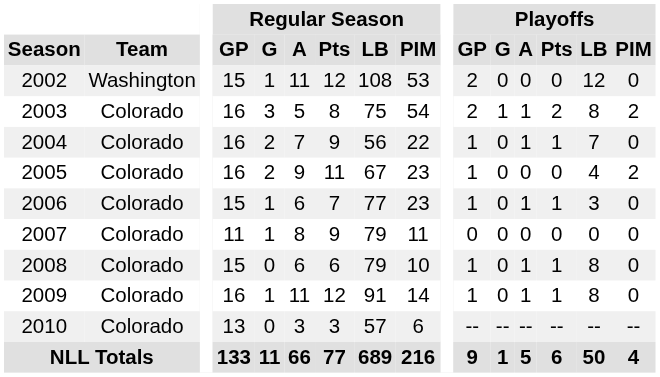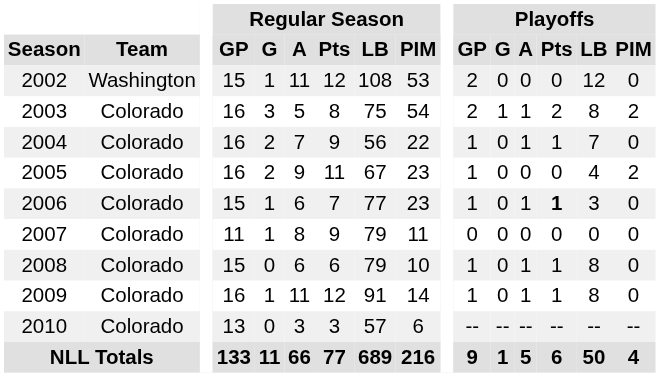2006 | Playoffs / Pts: normal -> bold
